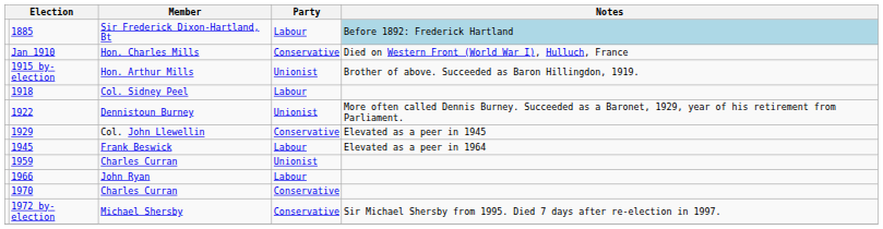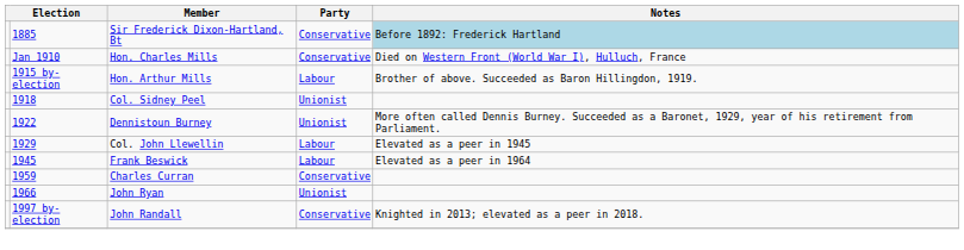Sir Frederick Dixon-Hartland, Bt | Party: Labour -> Conservative
Hon. Arthur Mills | Party: Unionist -> Labour
Col. Sidney Peel | Party: Labour -> Unionist
Col. John Llewellin | Party: Conservative -> Labour
1959 / Charles Curran | Party: Unionist -> Conservative
John Ryan | Party: Labour -> Unionist
- row: 1970 | Charles Curran | Conservative
- row: 1972 by-election | Michael Shersby | Conservative | Sir Michael Shersby from 1995. Died 7 days after re-election in 1997.
+ row: 1997 by-election | John Randall | Conservative | Knighted in 2013; elevated as a peer in 2018.
